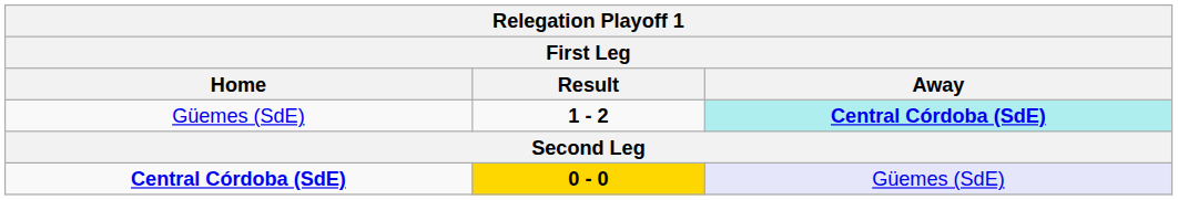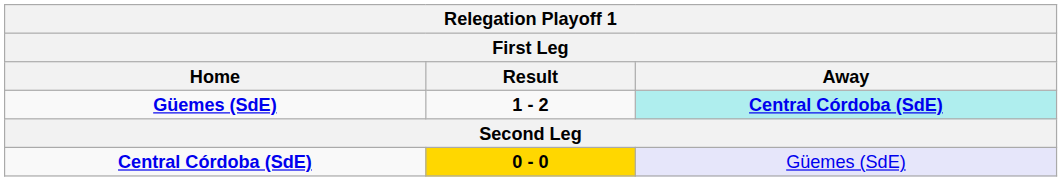row 4 | Home: normal -> bold
